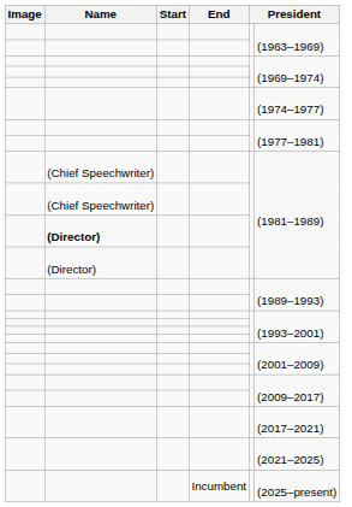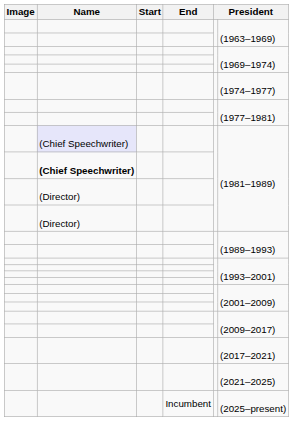row 10 | Name: no background -> lavender background
row 11 | Name: normal -> bold
row 12 | Name: bold -> normal
